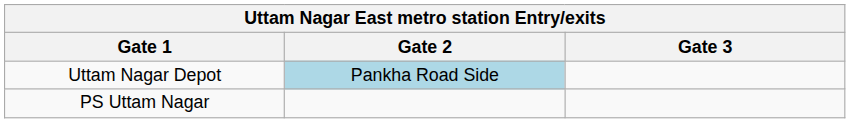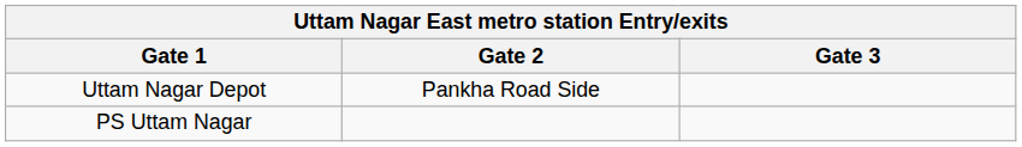Uttam Nagar Depot | Gate 2: lightblue background -> no background
